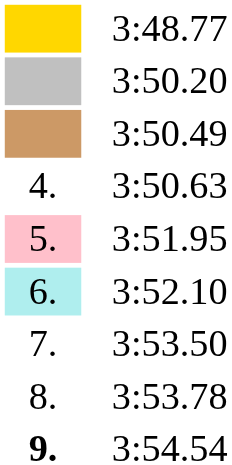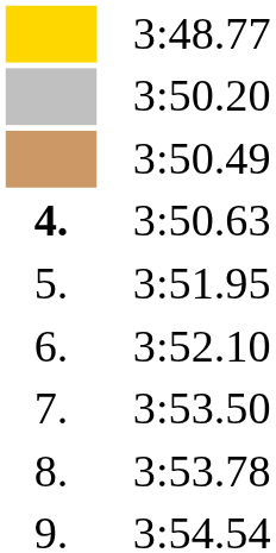3:50.63 | column 1: normal -> bold
3:51.95 | column 1: pink background -> no background
3:52.10 | column 1: paleturquoise background -> no background
3:54.54 | column 1: bold -> normal
